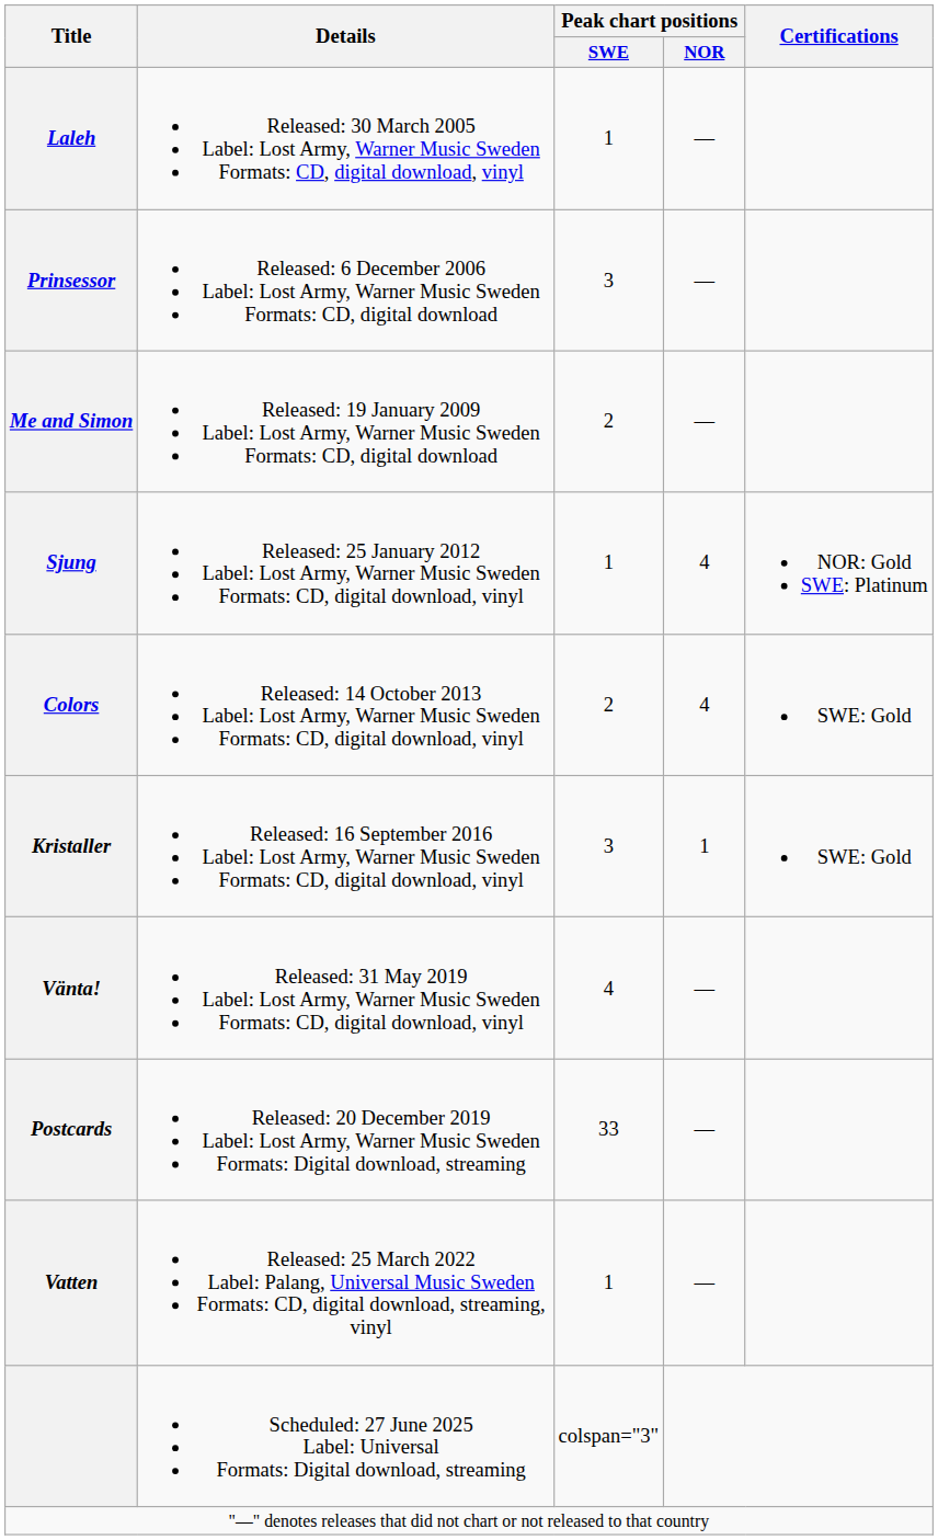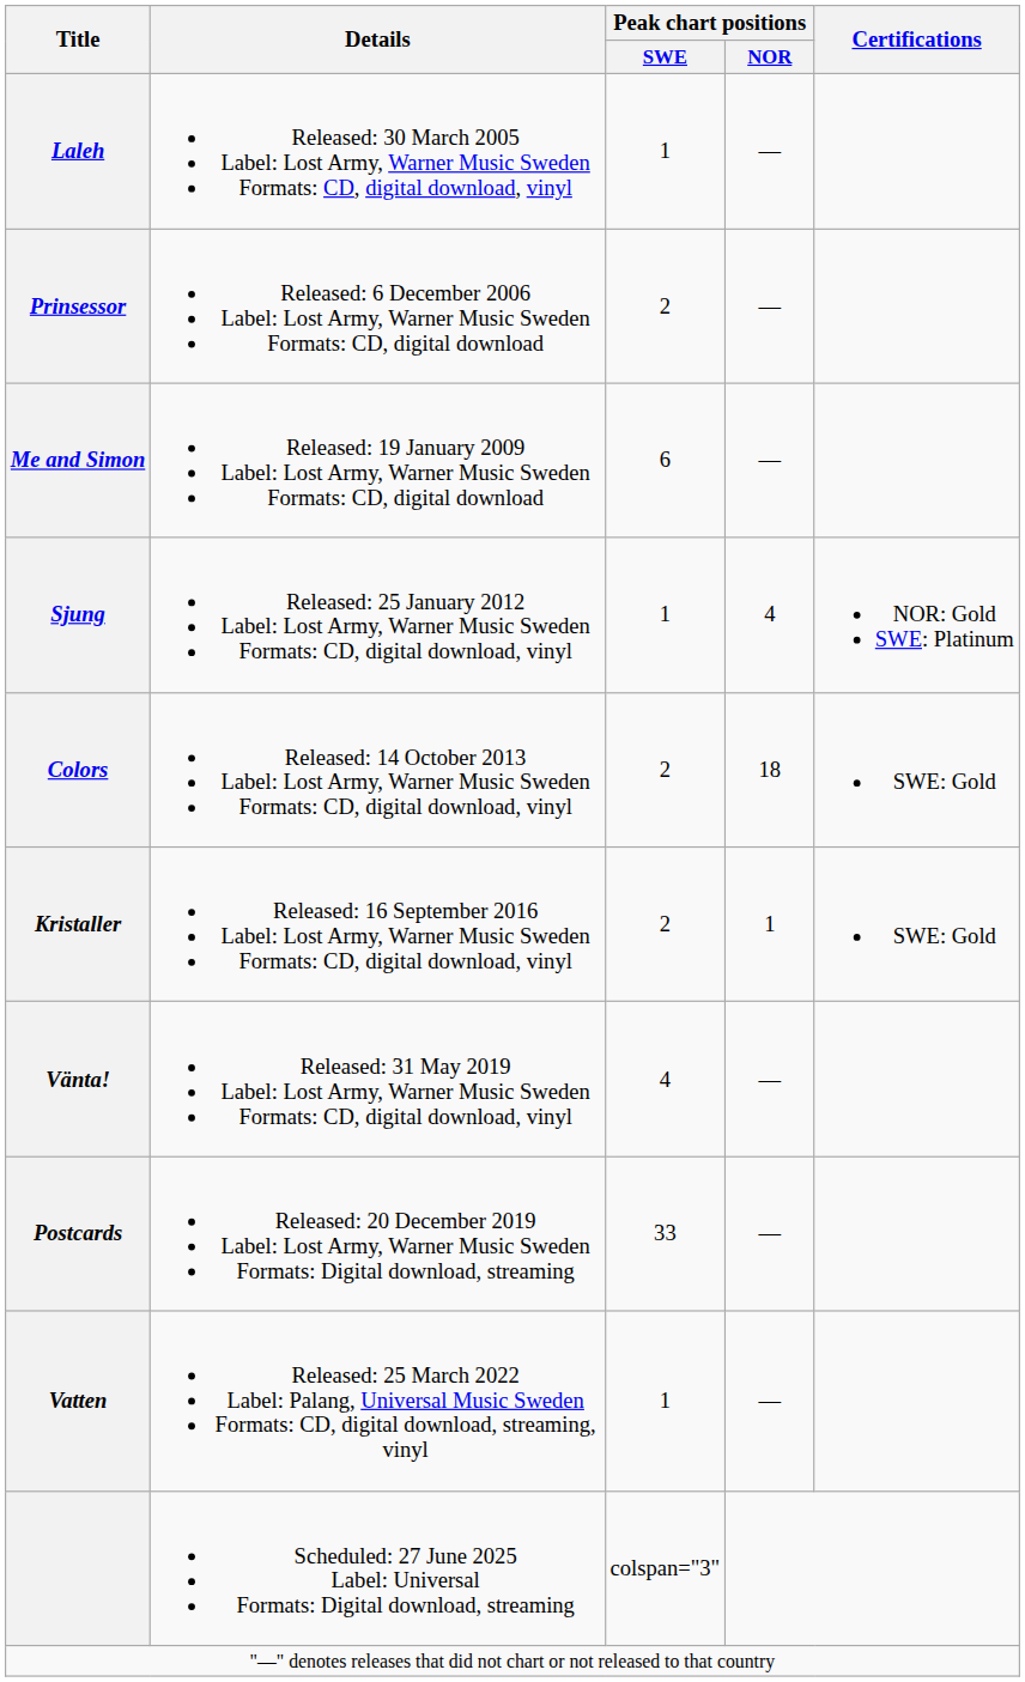Prinsessor | Peak chart positions / SWE: 3 -> 2
Me and Simon | Peak chart positions / SWE: 2 -> 6
Colors | Peak chart positions / NOR: 4 -> 18
Kristaller | Peak chart positions / SWE: 3 -> 2
